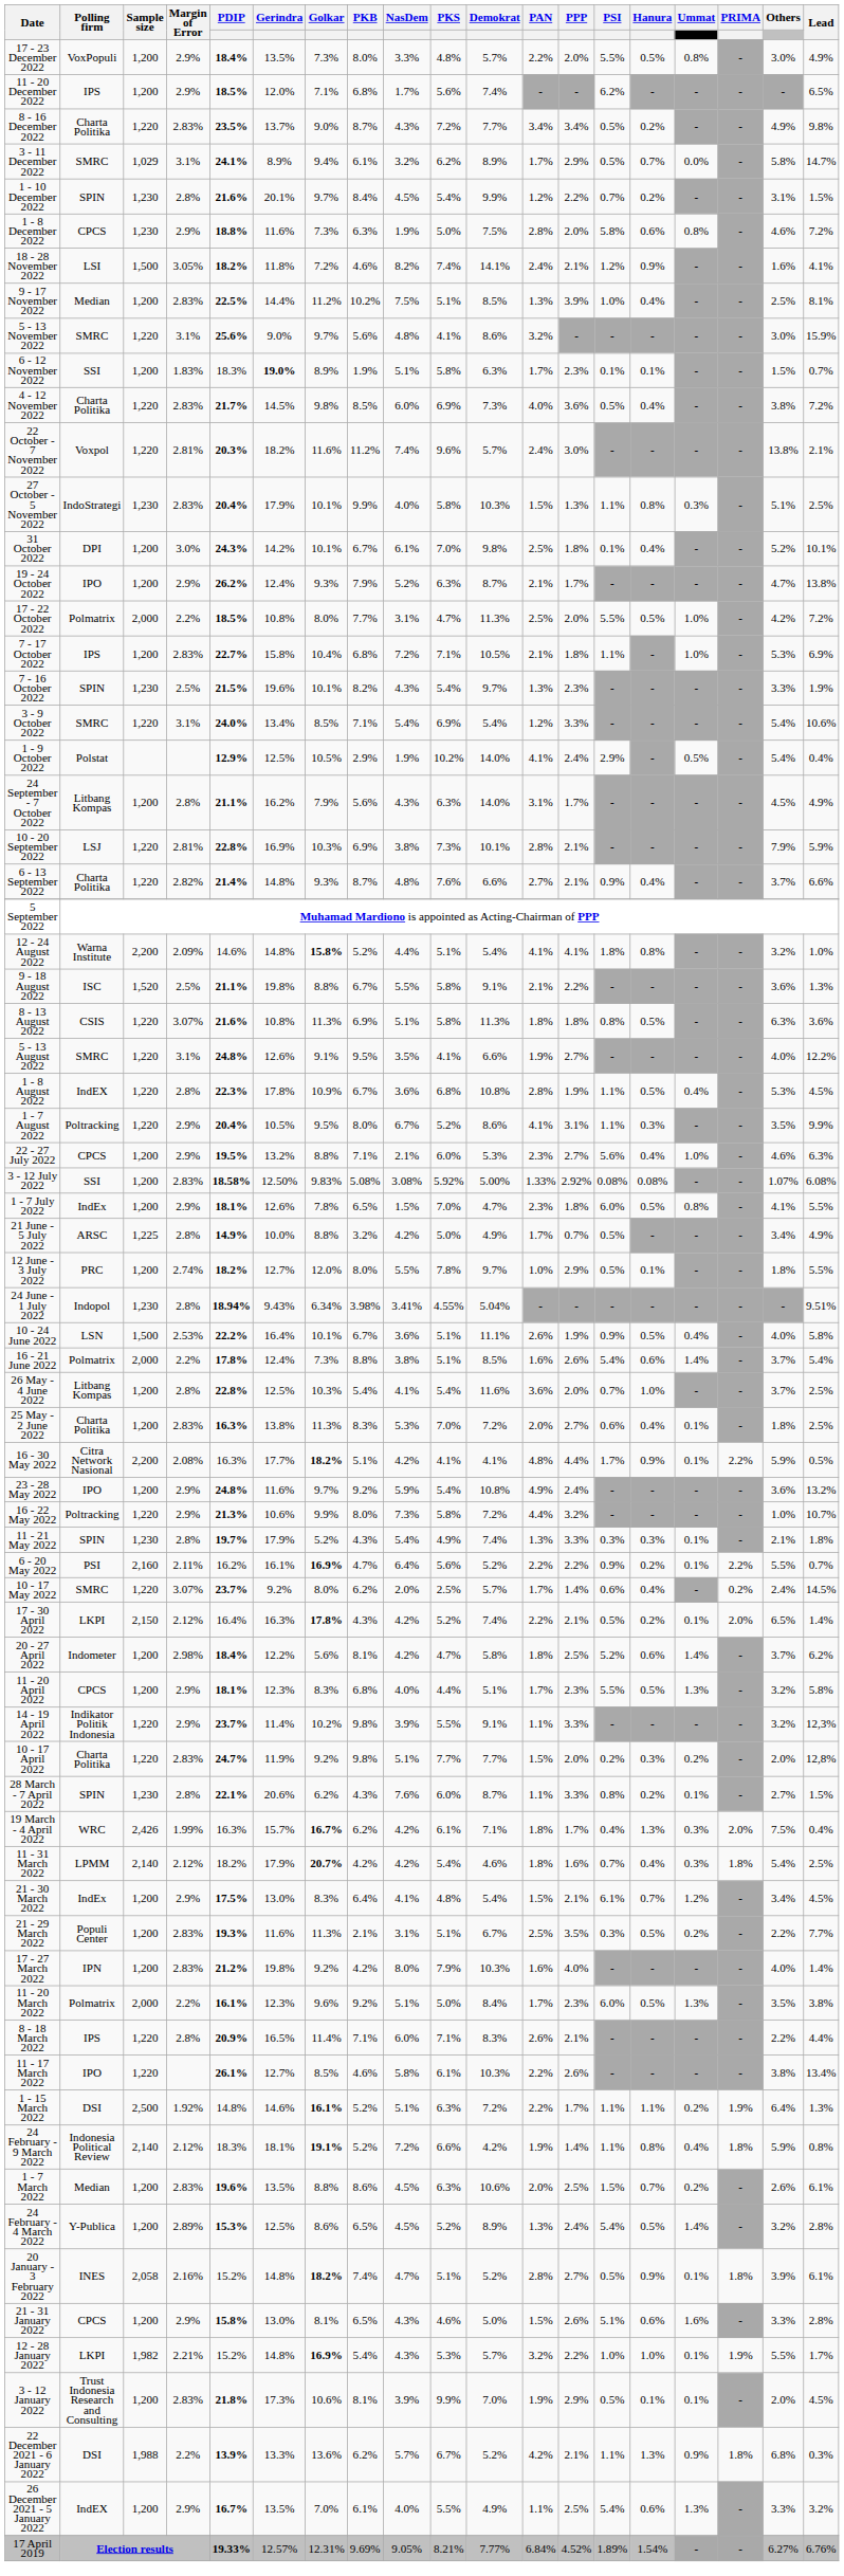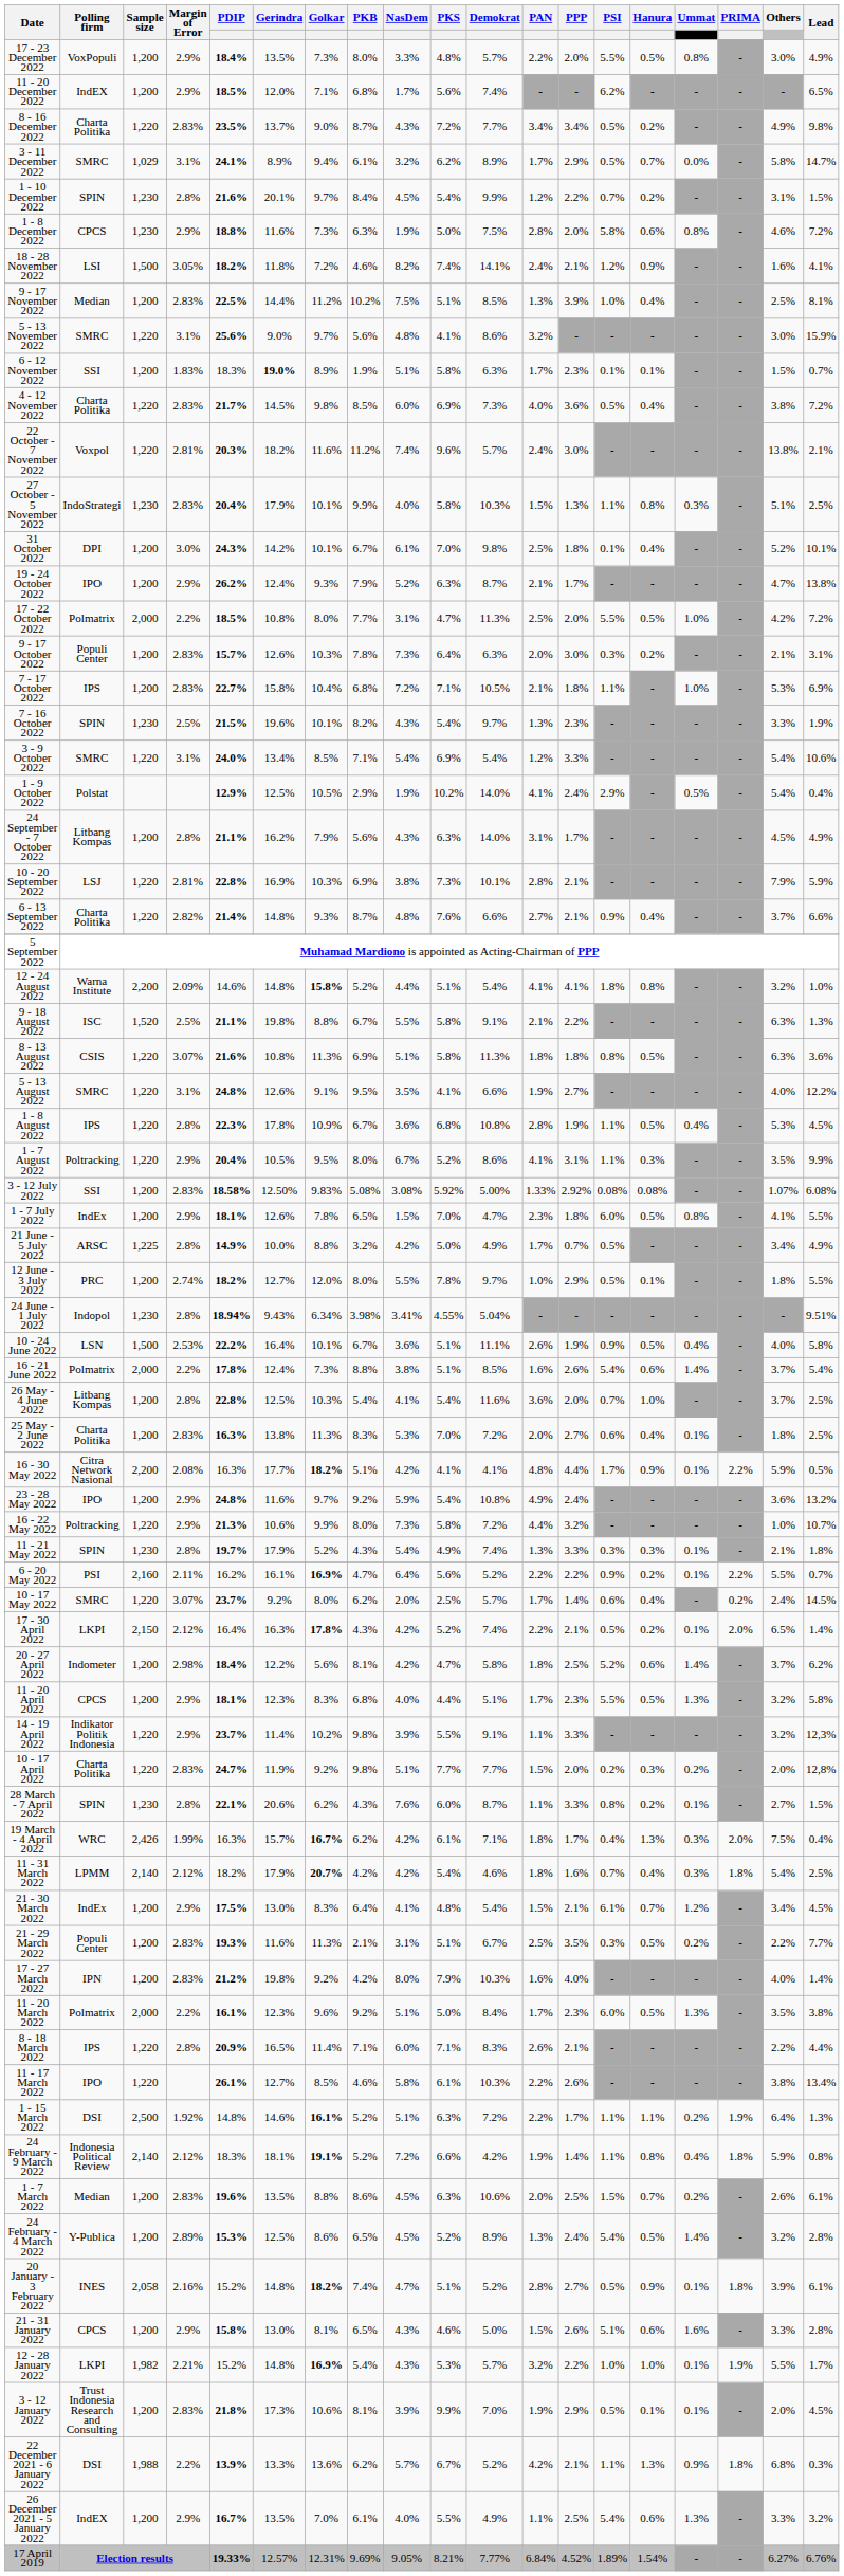11 - 20 December 2022 | Polling firm: IPS -> IndEX
+ row: 9 - 17 October 2022 | Populi Center | 1,200 | 2.83% | 15.7% | 12.6% | 10.3% | 7.8% | 7.3% | 6.4% | 6.3% | 2.0% | 3.0% | 0.3% | 0.2% | - | - | 2.1% | 3.1%
9 - 18 August 2022 | Others: 3.6% -> 6.3%
1 - 8 August 2022 | Polling firm: IndEX -> IPS
- row: 22 - 27 July 2022 | CPCS | 1,200 | 2.9% | 19.5% | 13.2% | 8.8% | 7.1% | 2.1% | 6.0% | 5.3% | 2.3% | 2.7% | 5.6% | 0.4% | 1.0% | - | 4.6% | 6.3%
